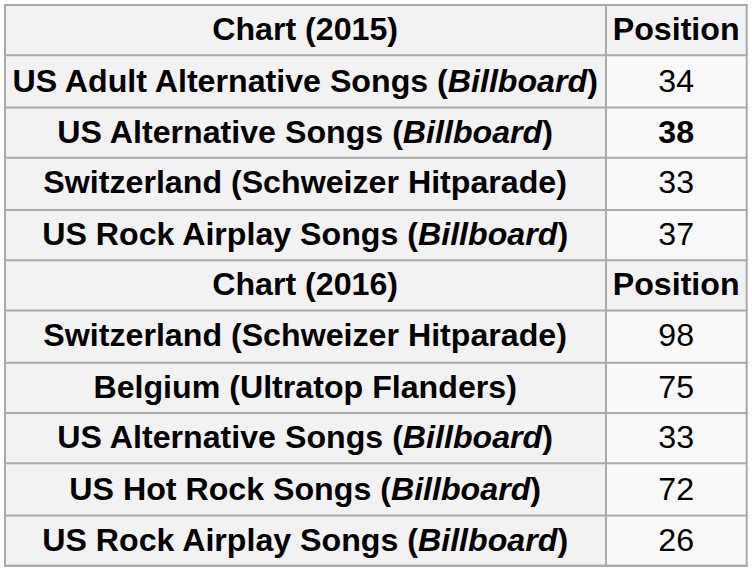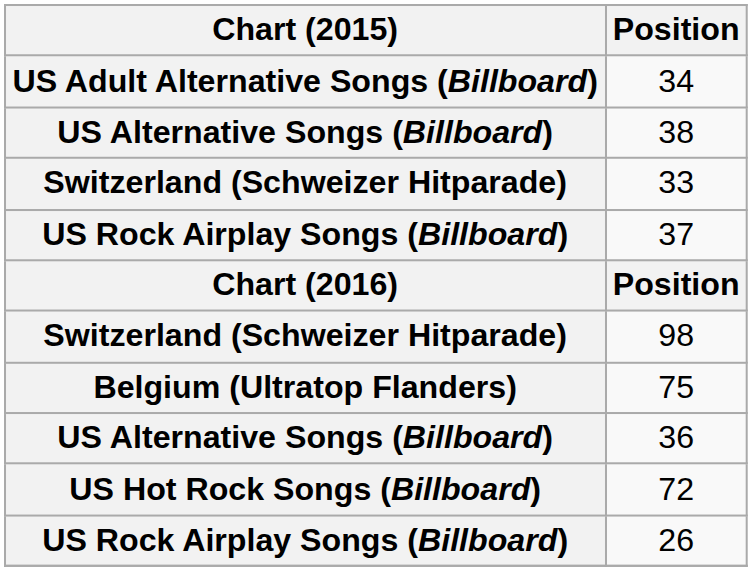row 3 | Position: bold -> normal
row 9 | Position: 33 -> 36
